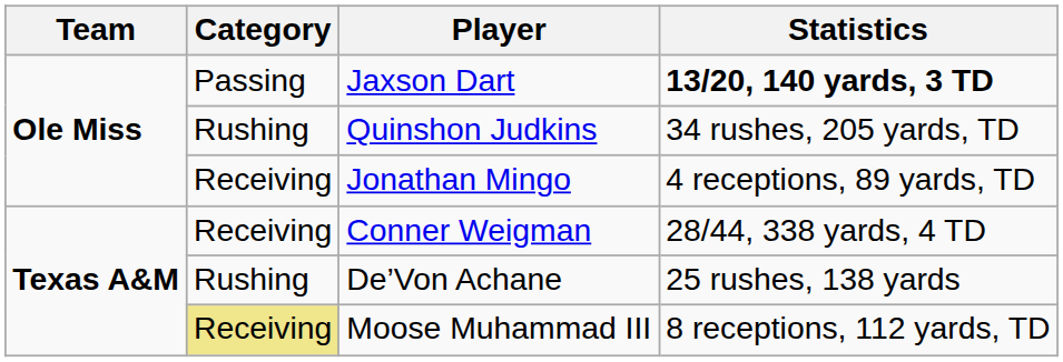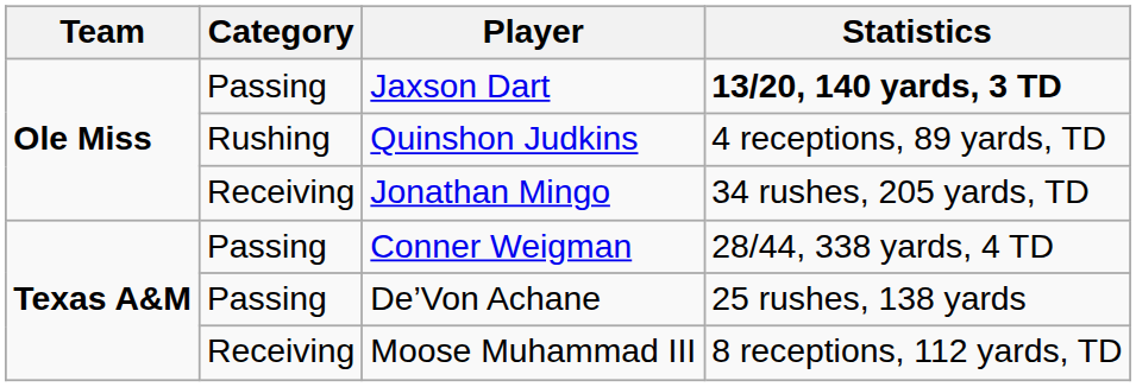Quinshon Judkins | Statistics: 34 rushes, 205 yards, TD -> 4 receptions, 89 yards, TD
Jonathan Mingo | Statistics: 4 receptions, 89 yards, TD -> 34 rushes, 205 yards, TD
Conner Weigman | Category: Receiving -> Passing
De’Von Achane | Category: Rushing -> Passing
Moose Muhammad III | Category: khaki background -> no background
